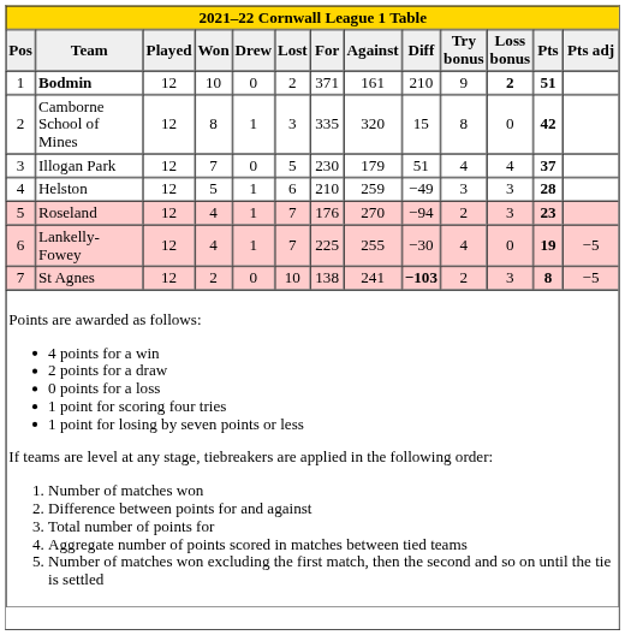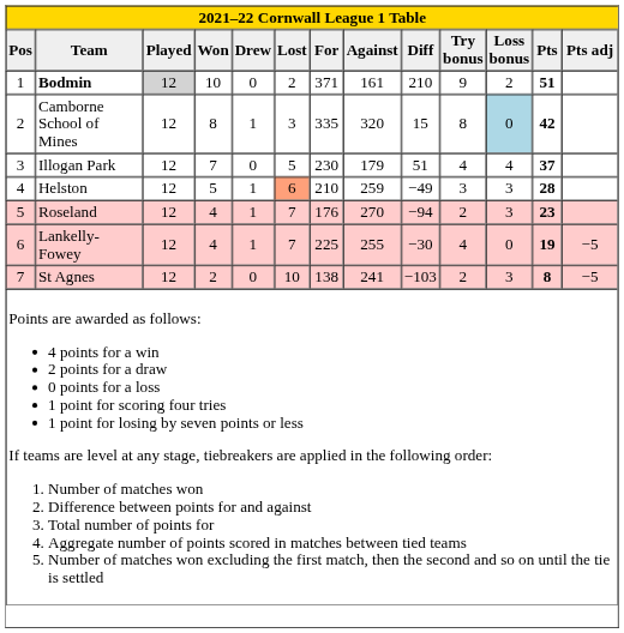Bodmin | 2021–22 Cornwall League 1 Table / Played: no background -> lightgrey background
Bodmin | 2021–22 Cornwall League 1 Table / Loss bonus: bold -> normal
Camborne School of Mines | 2021–22 Cornwall League 1 Table / Loss bonus: no background -> lightblue background
Helston | 2021–22 Cornwall League 1 Table / Lost: no background -> lightsalmon background
St Agnes | 2021–22 Cornwall League 1 Table / Diff: bold -> normal
